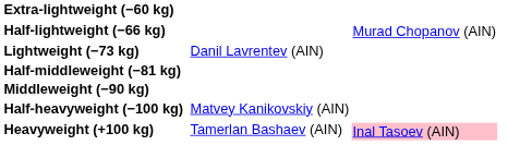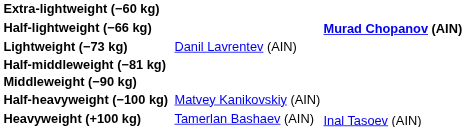Half-lightweight (−66 kg) / Murad Chopanov (AIN) | column 3: normal -> bold
Heavyweight (+100 kg) / Inal Tasoev (AIN) | column 3: pink background -> no background
